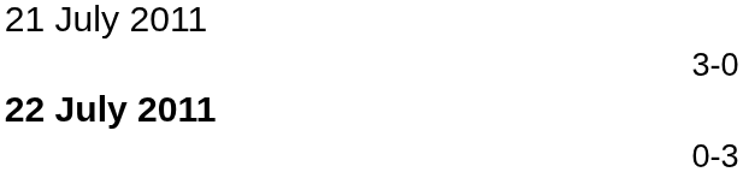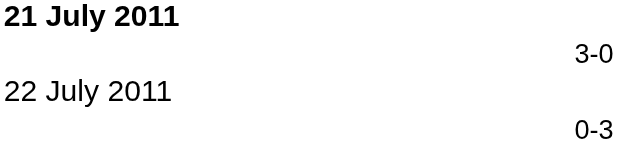21 July 2011 | column 1: normal -> bold
22 July 2011 | column 1: bold -> normal
